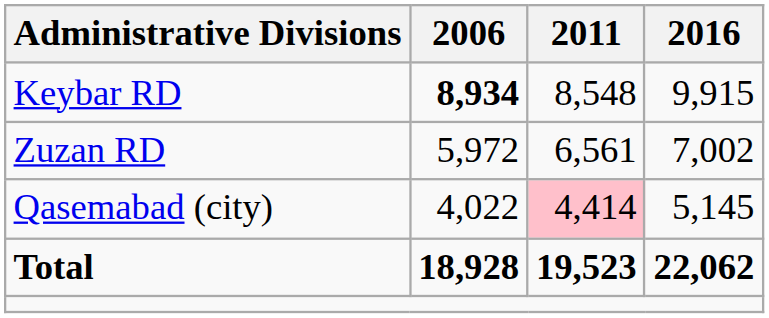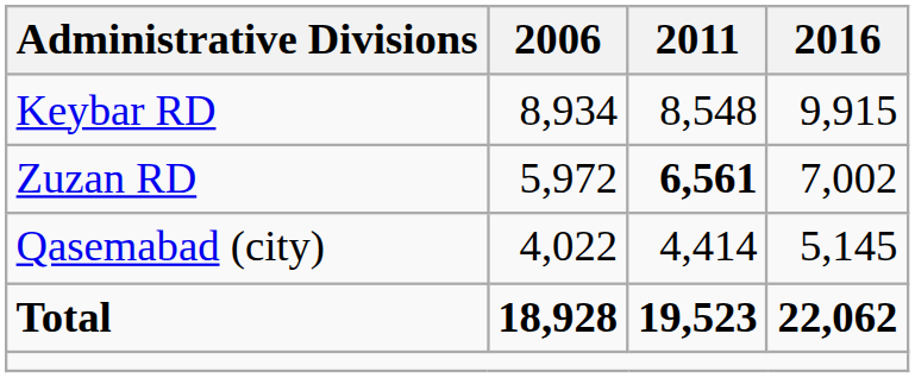Keybar RD | 2006: bold -> normal
Zuzan RD | 2011: normal -> bold
Qasemabad (city) | 2011: pink background -> no background
